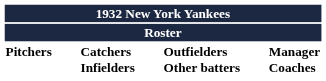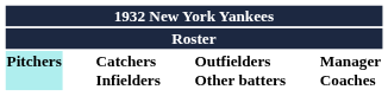Pitchers | column 1: no background -> paleturquoise background
